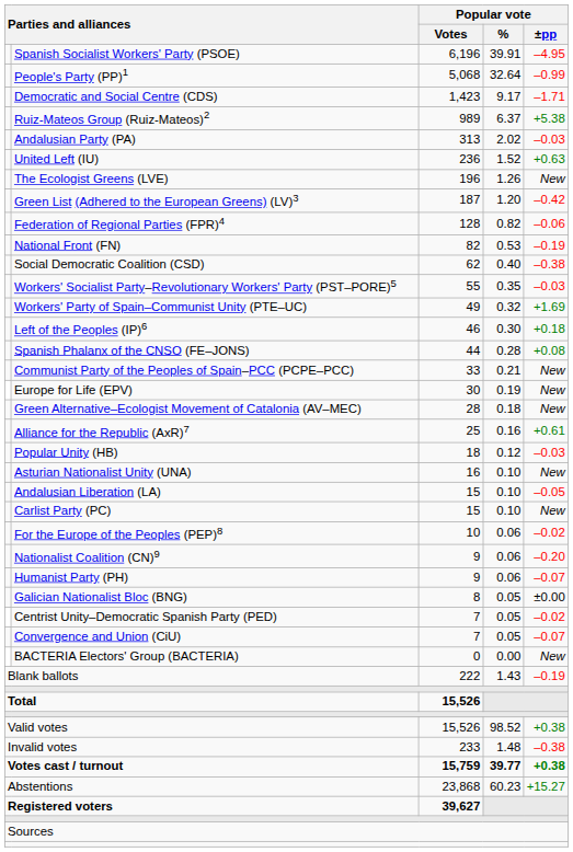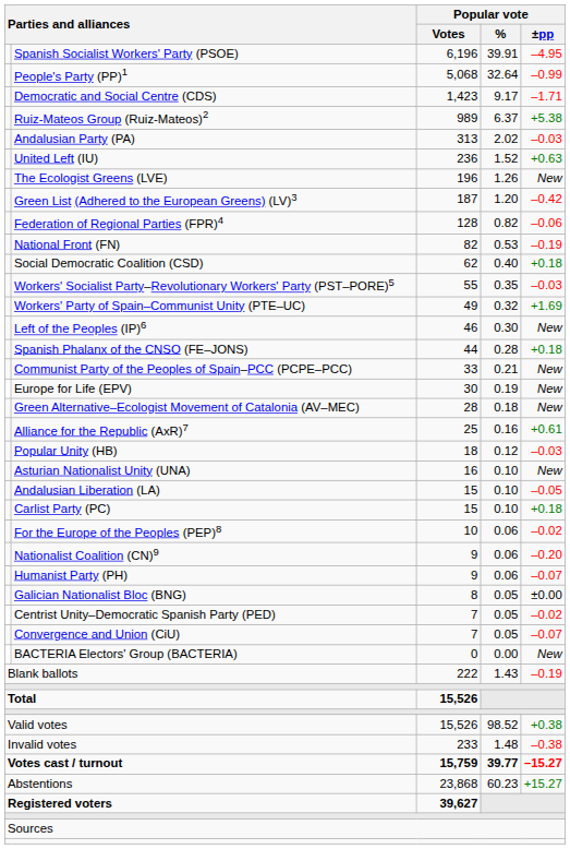Social Democratic Coalition (CSD) | Popular vote / ±pp: –0.38 -> +0.18
Left of the Peoples (IP)6 | Popular vote / ±pp: +0.18 -> New
Spanish Phalanx of the CNSO (FE–JONS) | Popular vote / ±pp: +0.08 -> +0.18
Carlist Party (PC) | Popular vote / ±pp: New -> +0.18
Votes cast / turnout | Popular vote / ±pp: +0.38 -> –15.27
